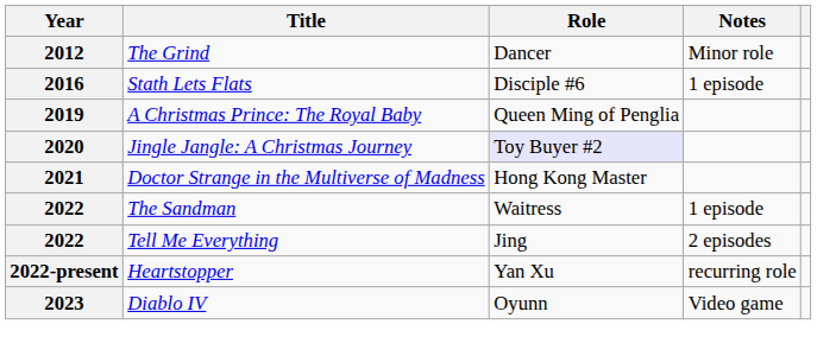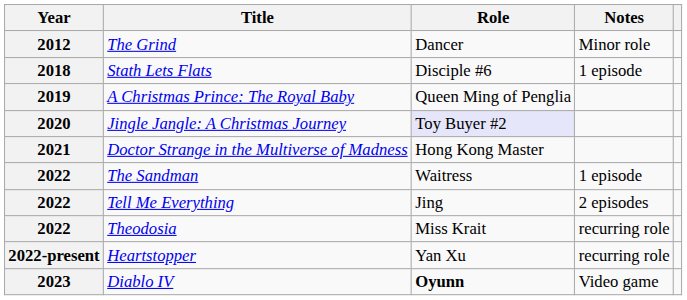Stath Lets Flats | Year: 2016 -> 2018
+ row: 2022 | Theodosia | Miss Krait | recurring role
Diablo IV | Role: normal -> bold
